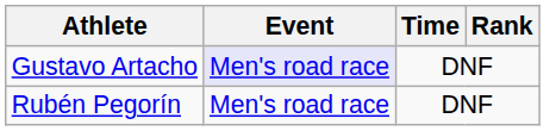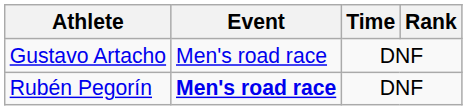Gustavo Artacho | Event: lavender background -> no background
Rubén Pegorín | Event: normal -> bold
